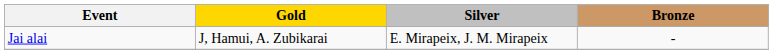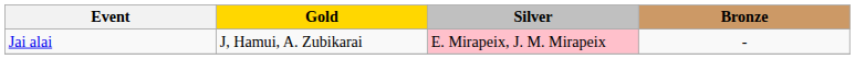Jai alai | Silver: no background -> pink background
